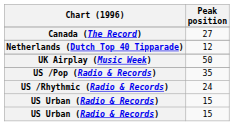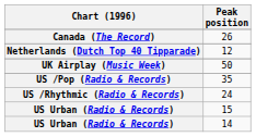row 2 | Peak position: 27 -> 26
row 8 | Peak position: 15 -> 14
